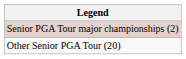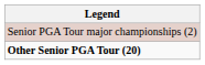row 3 | column 1: normal -> bold
